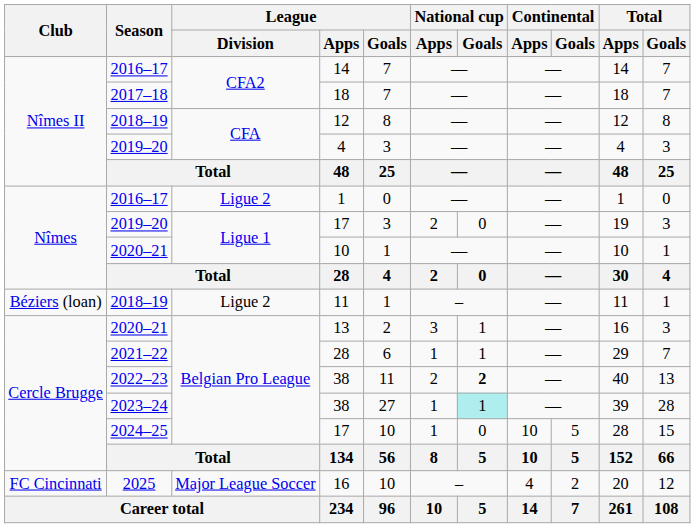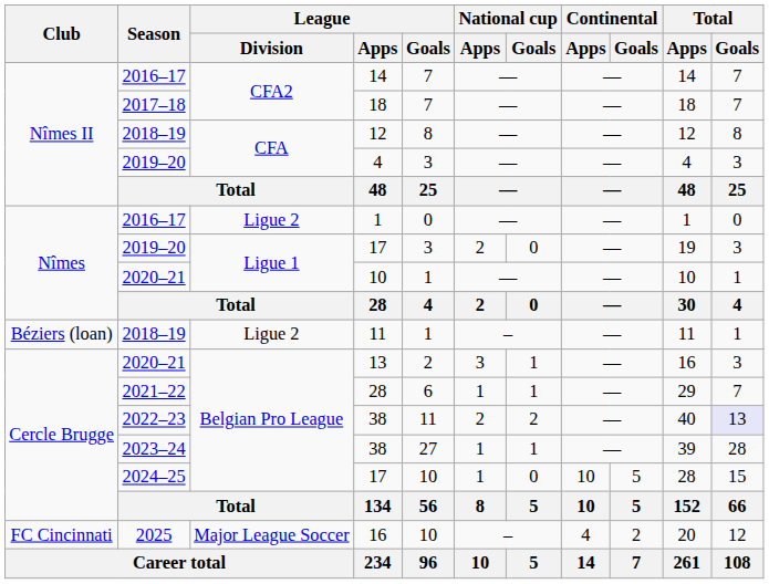2022–23 / 38 | National cup / Goals: bold -> normal
2022–23 / 38 | Total / Goals: no background -> lavender background
2023–24 / 38 | National cup / Goals: paleturquoise background -> no background
